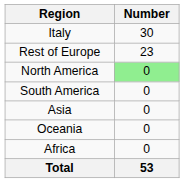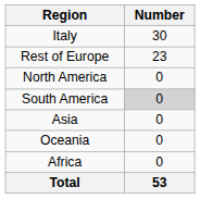North America | Number: lightgreen background -> no background
South America | Number: no background -> lightgrey background
